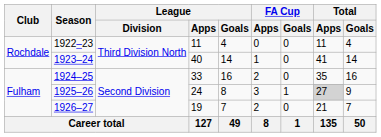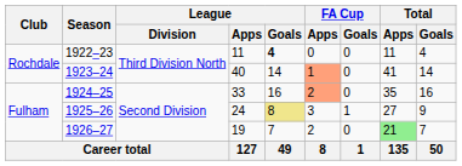1922–23 | League / Goals: normal -> bold
1923–24 | FA Cup / Apps: no background -> lightsalmon background
1924–25 | FA Cup / Apps: no background -> lightsalmon background
1925–26 | League / Goals: no background -> khaki background
1925–26 | Total / Apps: lightgrey background -> no background
1926–27 | Total / Apps: no background -> lightgreen background
